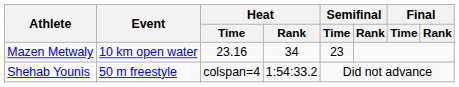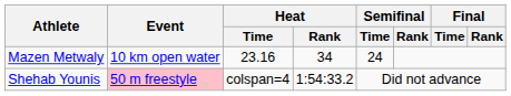Mazen Metwaly | Semifinal / Time: 23 -> 24
Shehab Younis | Event: no background -> pink background
